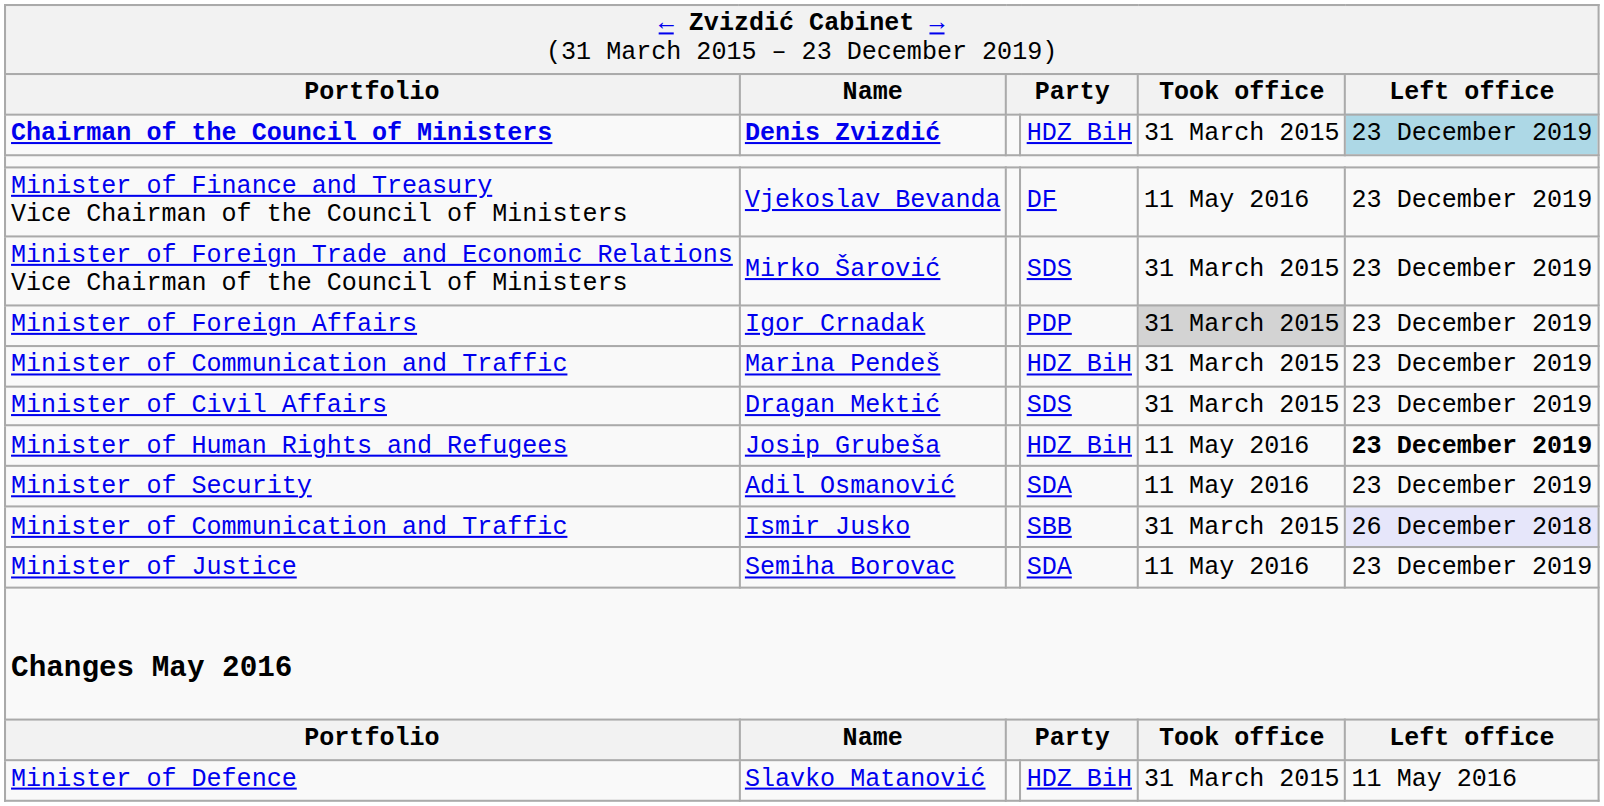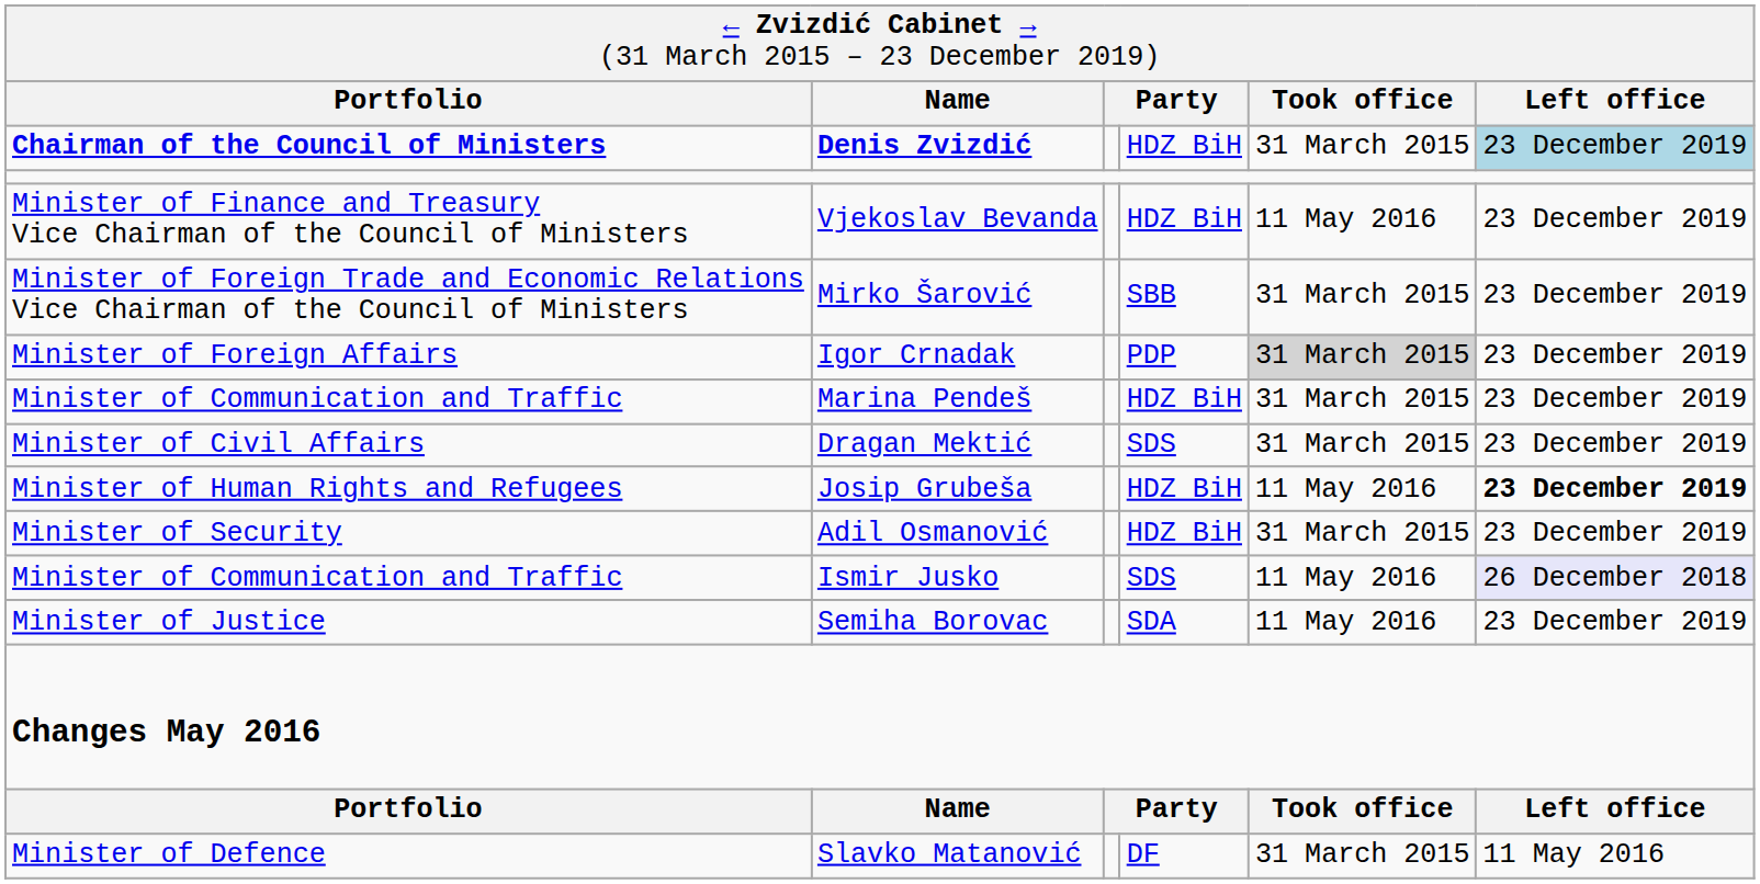Vjekoslav Bevanda | column 4: DF -> HDZ BiH
Mirko Šarović | column 4: SDS -> SBB
Adil Osmanović | column 4: SDA -> HDZ BiH
Adil Osmanović | column 5: 11 May 2016 -> 31 March 2015
Ismir Jusko | column 4: SBB -> SDS
Ismir Jusko | column 5: 31 March 2015 -> 11 May 2016
Slavko Matanović | column 4: HDZ BiH -> DF
